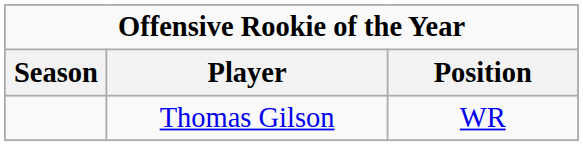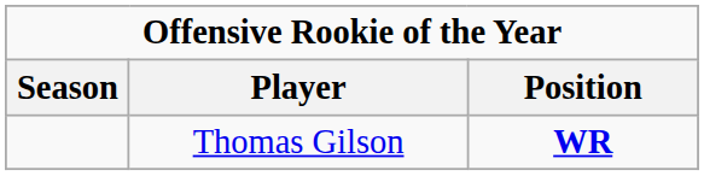Thomas Gilson | Position: normal -> bold
